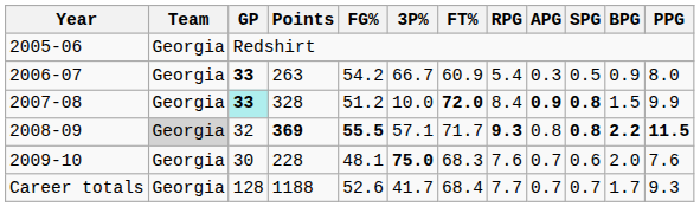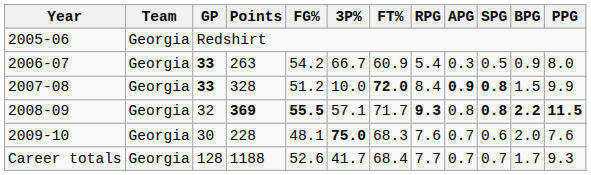2007-08 | GP: paleturquoise background -> no background
2008-09 | Team: lightgrey background -> no background
